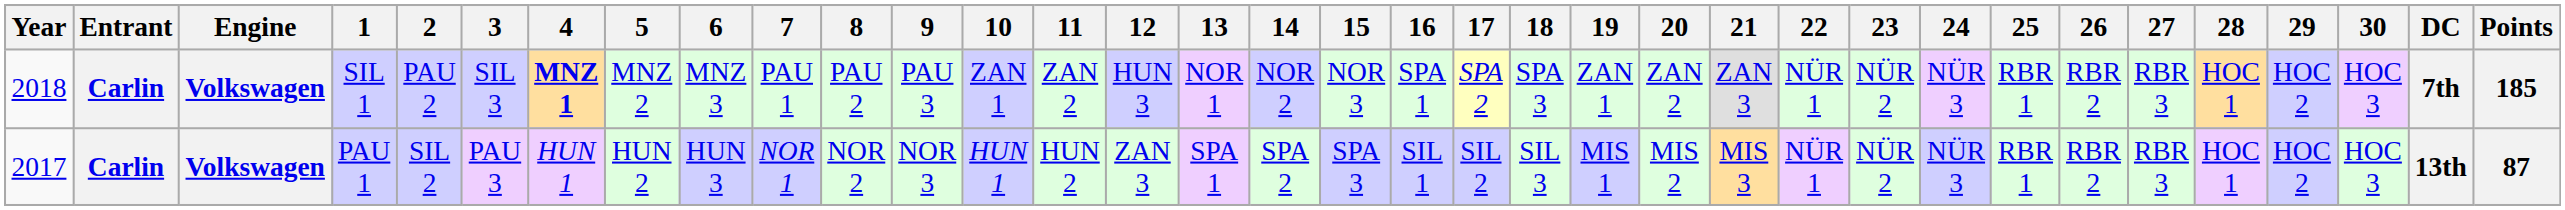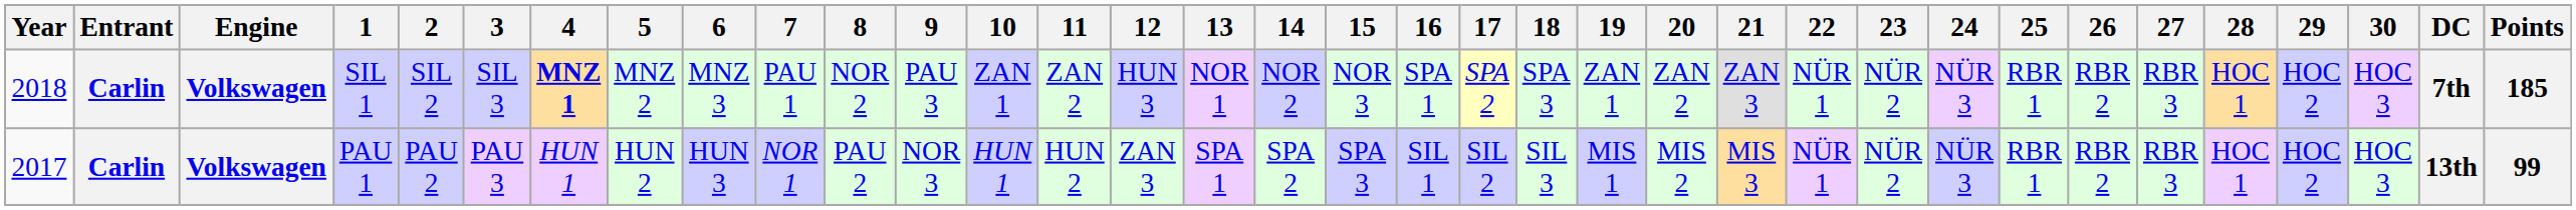row 2 | 2: PAU 2 -> SIL 2
row 2 | 8: PAU 2 -> NOR 2
row 3 | 2: SIL 2 -> PAU 2
row 3 | 8: NOR 2 -> PAU 2
row 3 | Points: 87 -> 99
